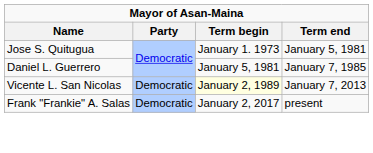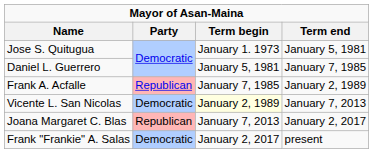+ row: Frank A. Acfalle | Republican | January 7, 1985 | January 2, 1989
+ row: Joana Margaret C. Blas | Republican | January 7, 2013 | January 2, 2017
